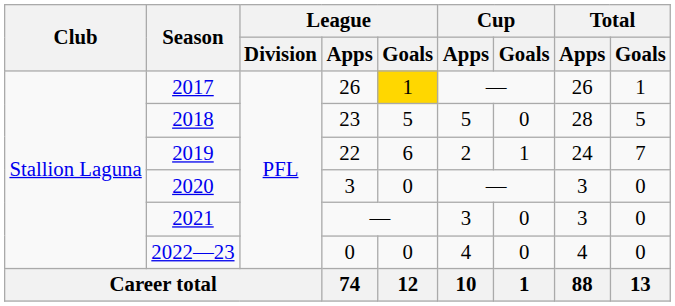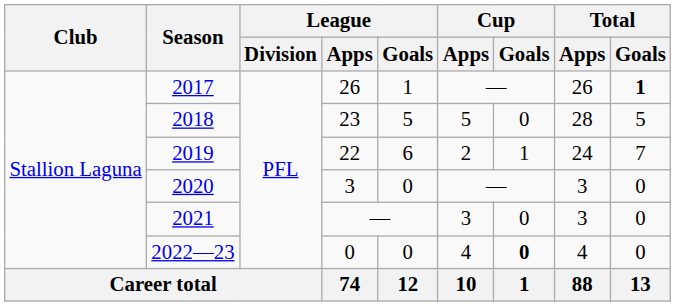2017 | League / Goals: gold background -> no background
2017 | Total / Goals: normal -> bold
2022—23 | Cup / Goals: normal -> bold
